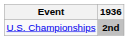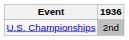U.S. Championships | 1936: bold -> normal
